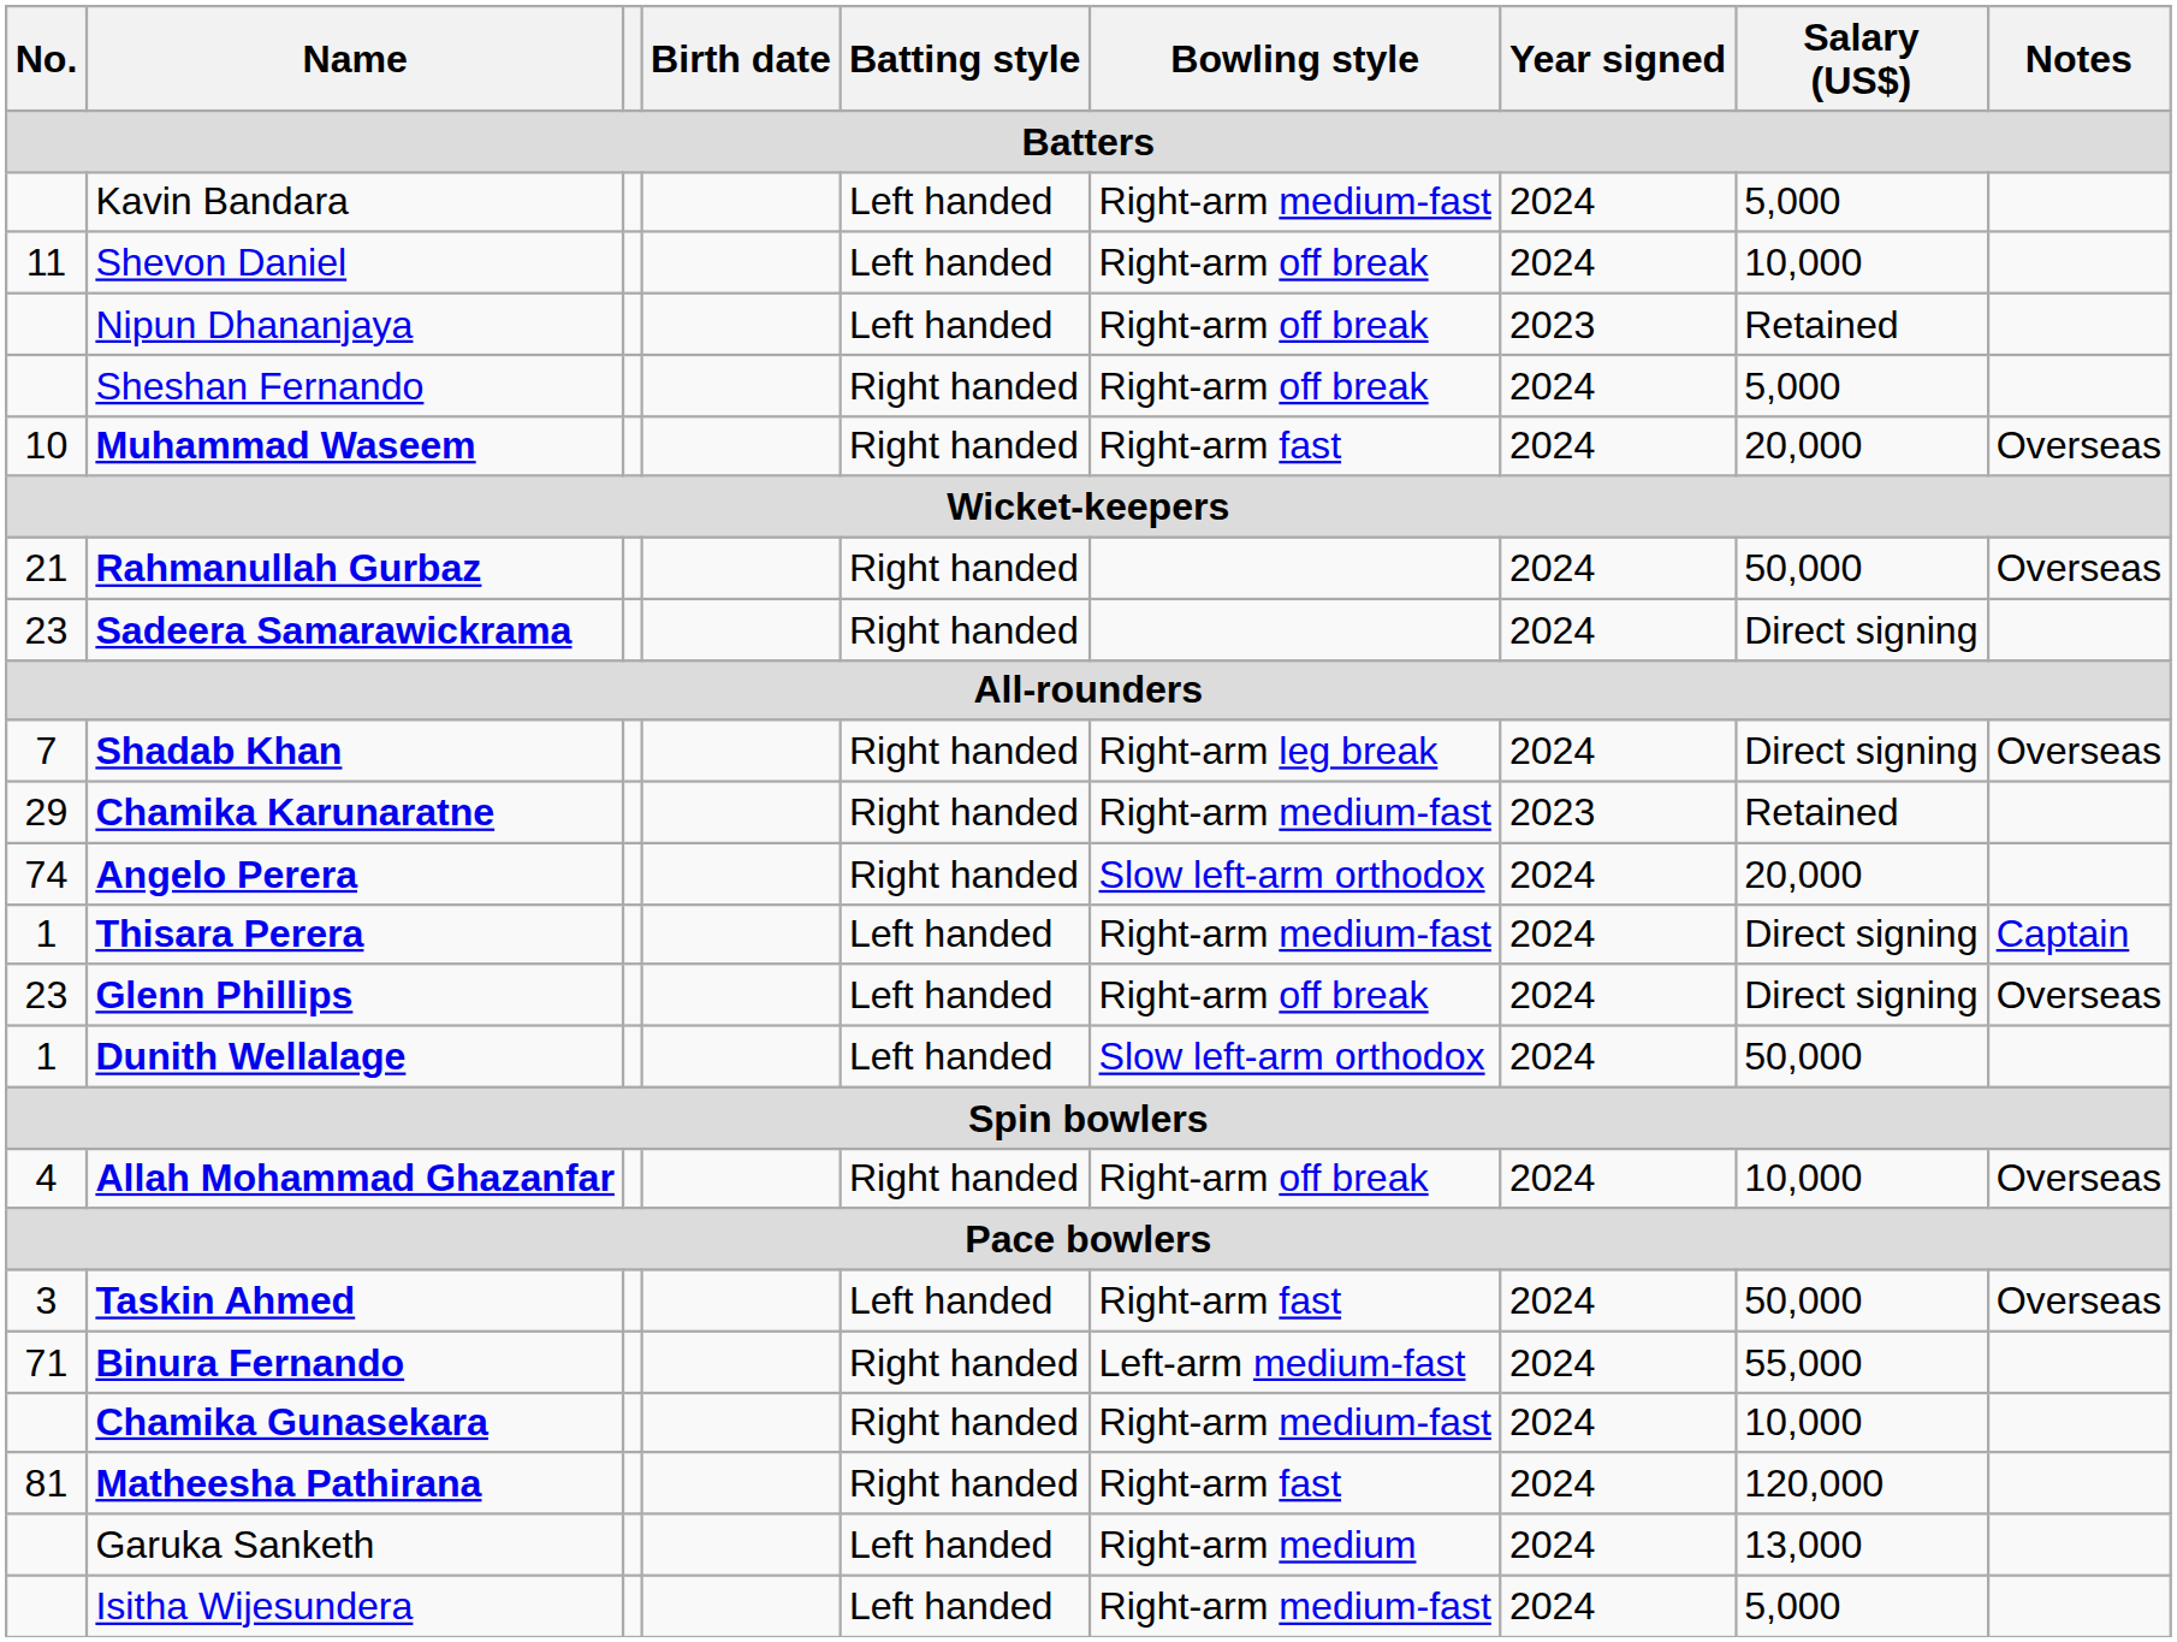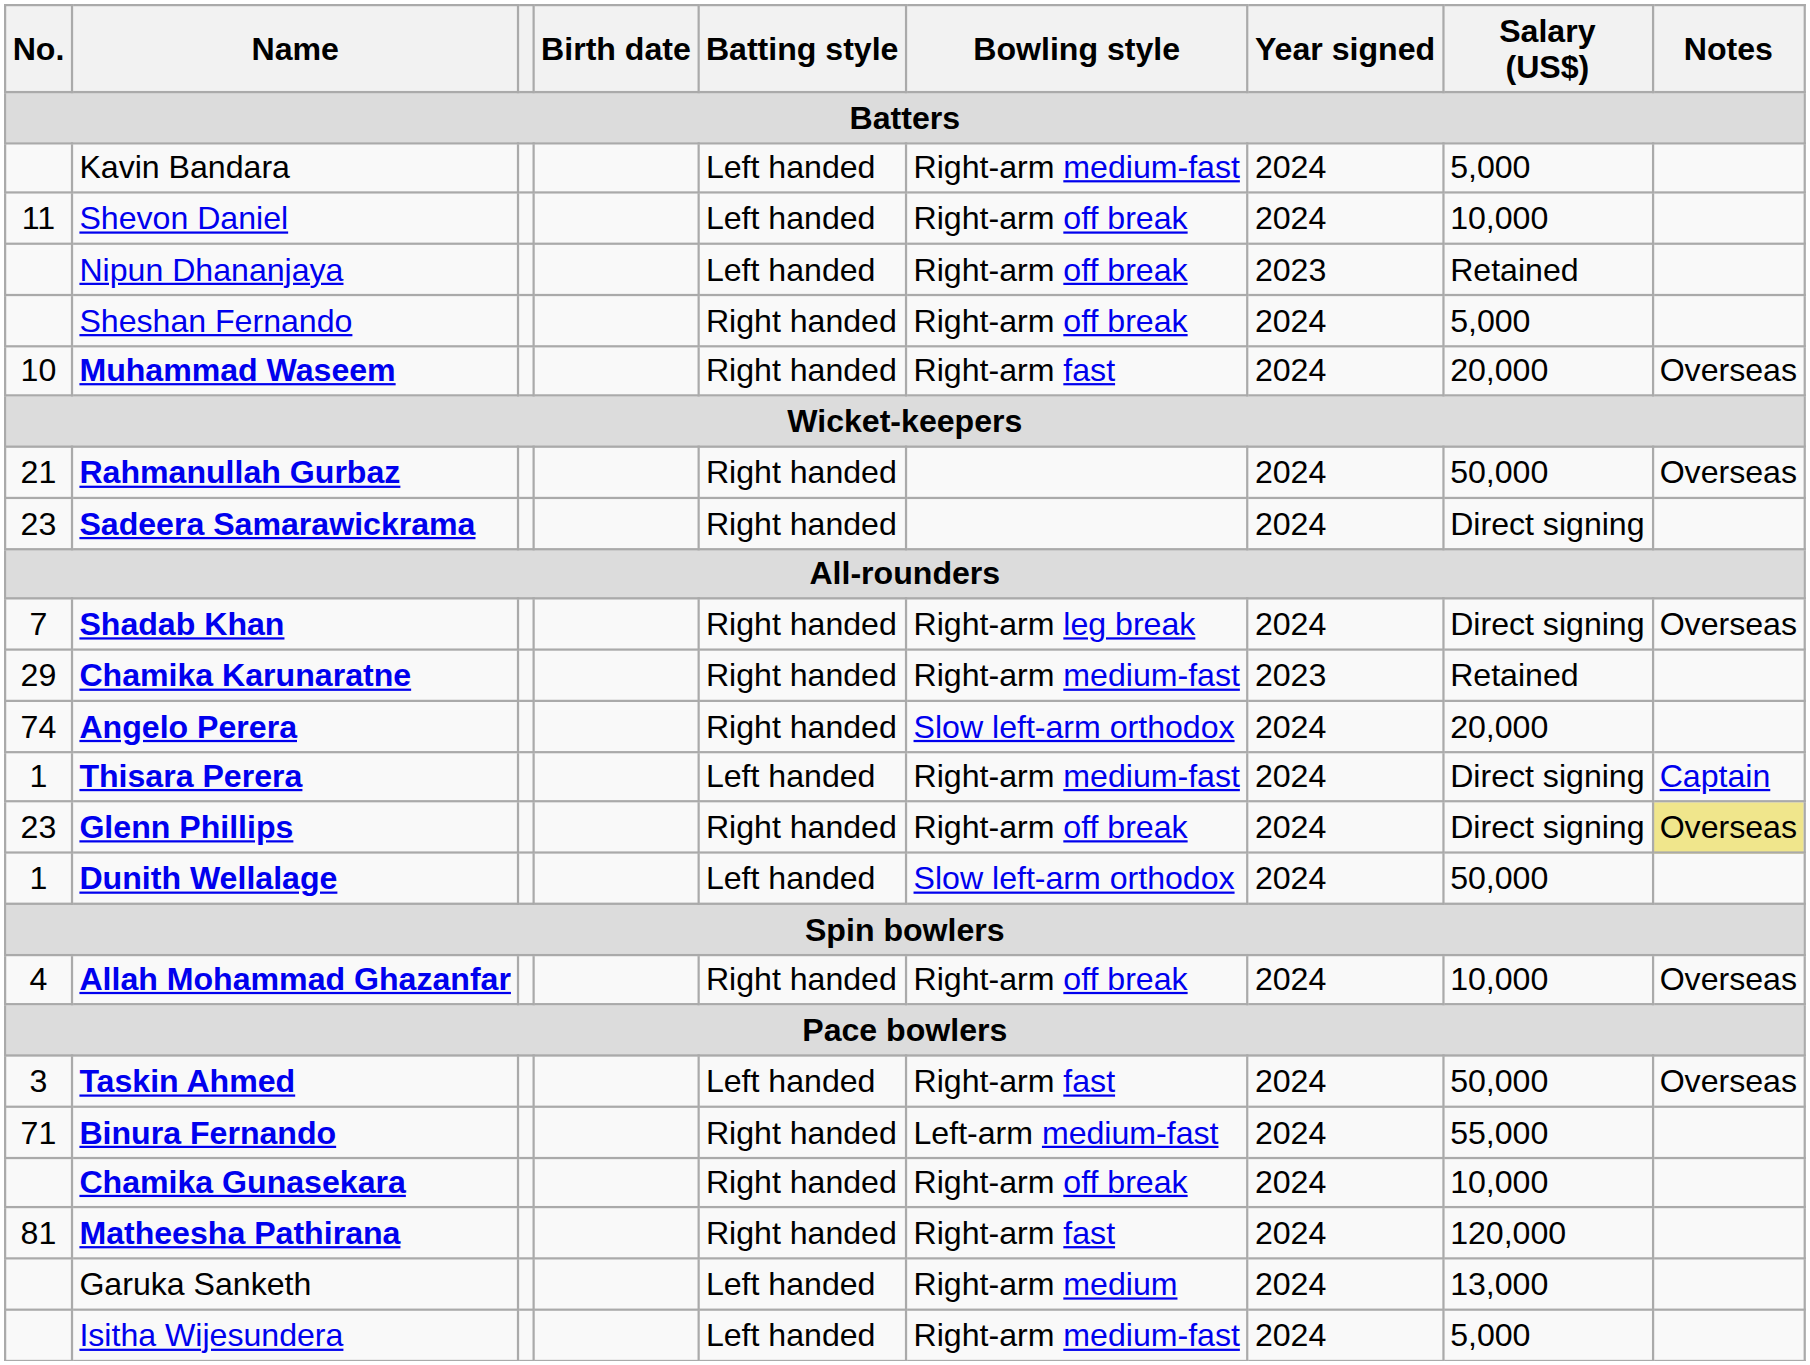Glenn Phillips | Batting style: Left handed -> Right handed
Glenn Phillips | Notes: no background -> khaki background
Chamika Gunasekara | Bowling style: Right-arm medium-fast -> Right-arm off break
